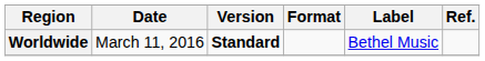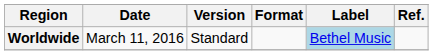Worldwide | Version: bold -> normal
Worldwide | Label: no background -> lightblue background
